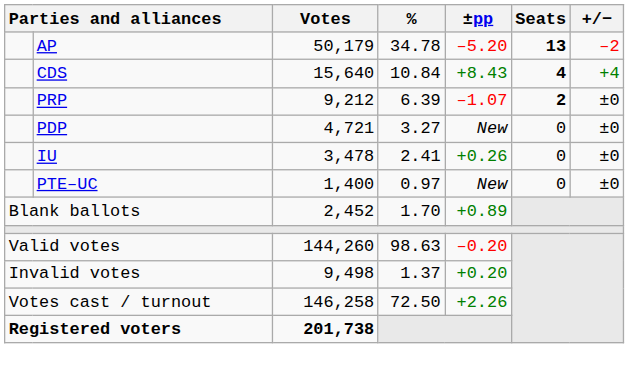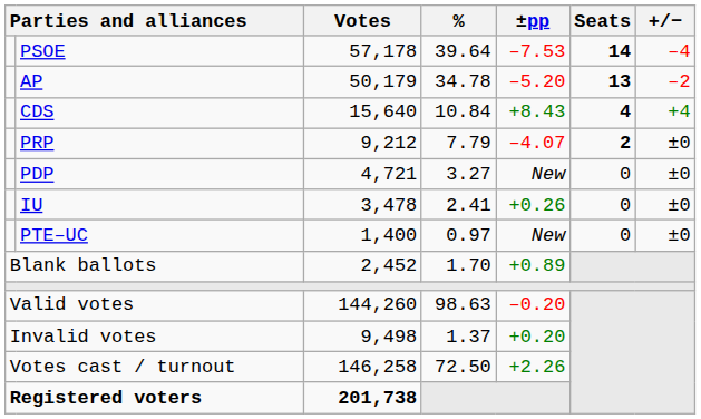+ row: PSOE | 57,178 | 39.64 | –7.53 | 14 | –4
PRP | %: 6.39 -> 7.79
PRP | ±pp: –1.07 -> –4.07
